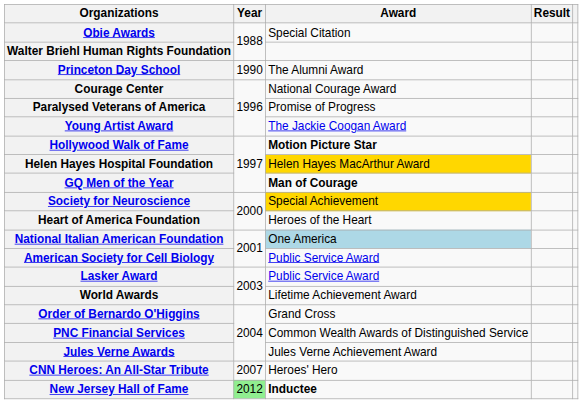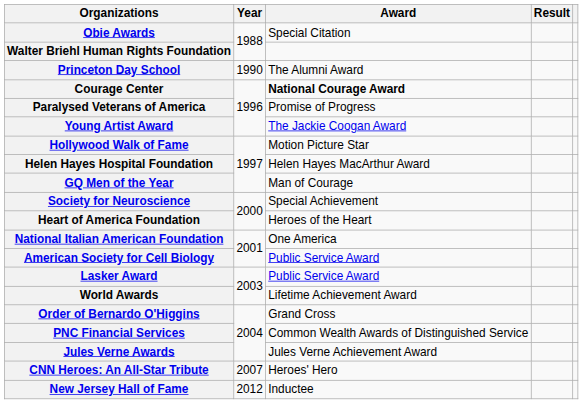Courage Center | Award: normal -> bold
Hollywood Walk of Fame | Award: bold -> normal
Helen Hayes Hospital Foundation | Award: gold background -> no background
GQ Men of the Year | Award: bold -> normal
Society for Neuroscience | Award: gold background -> no background
National Italian American Foundation | Award: lightblue background -> no background
New Jersey Hall of Fame | Year: lightgreen background -> no background
New Jersey Hall of Fame | Award: bold -> normal
